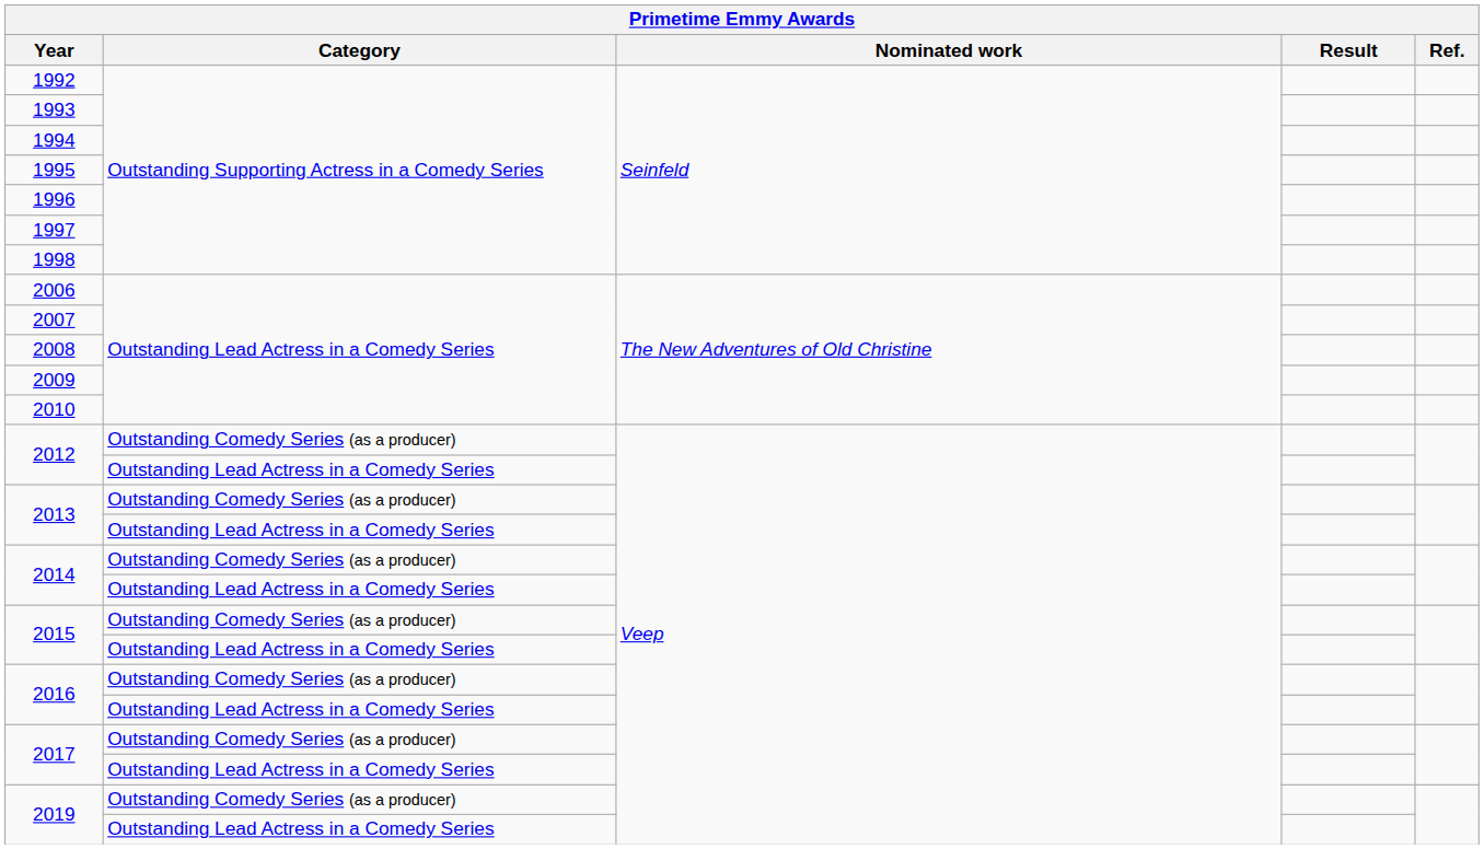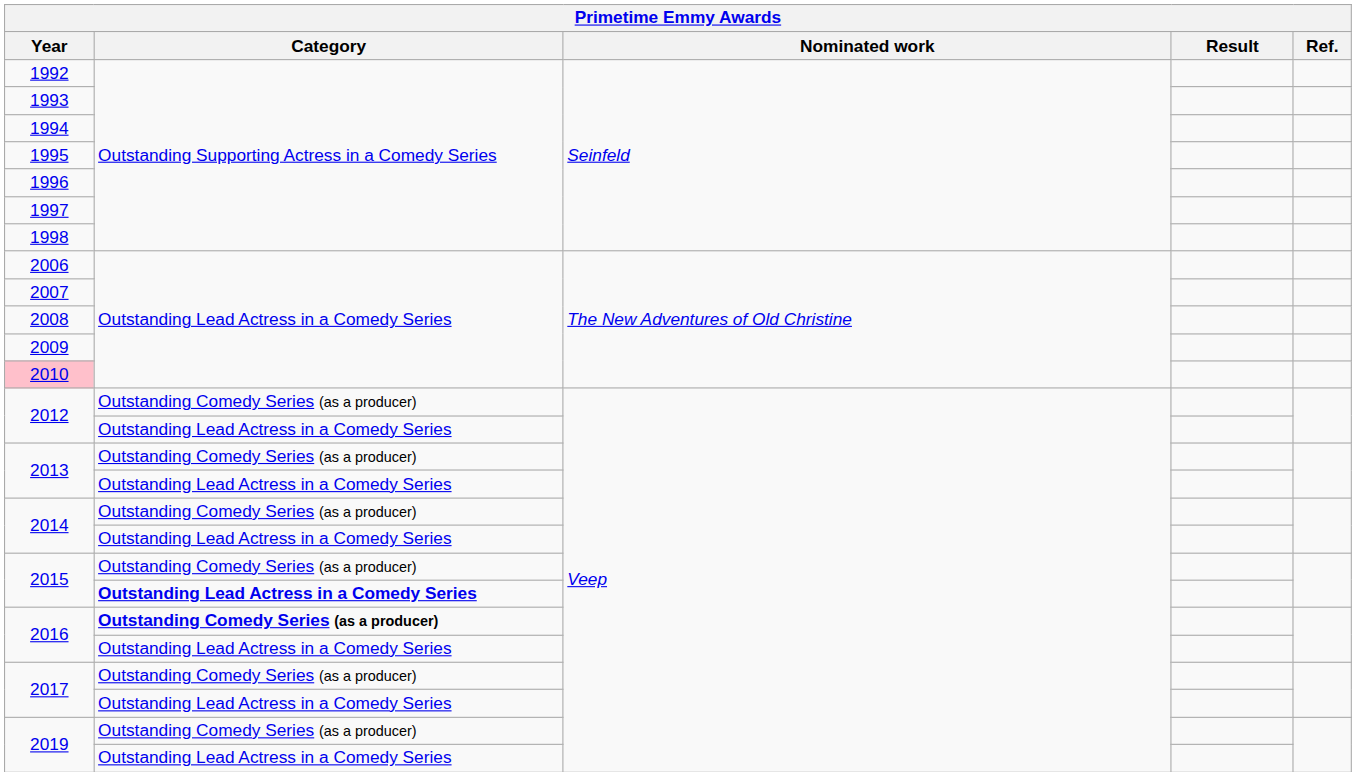2010 | Year: no background -> pink background
2015 / Outstanding Lead Actress in a Comedy Series | Category: normal -> bold
2016 / Outstanding Comedy Series (as a producer) | Category: normal -> bold
